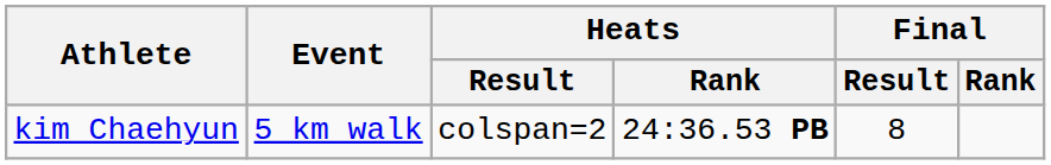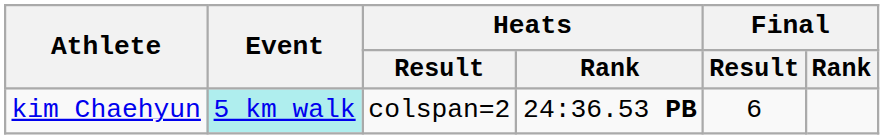kim Chaehyun | Event: no background -> paleturquoise background
kim Chaehyun | Final / Result: 8 -> 6
